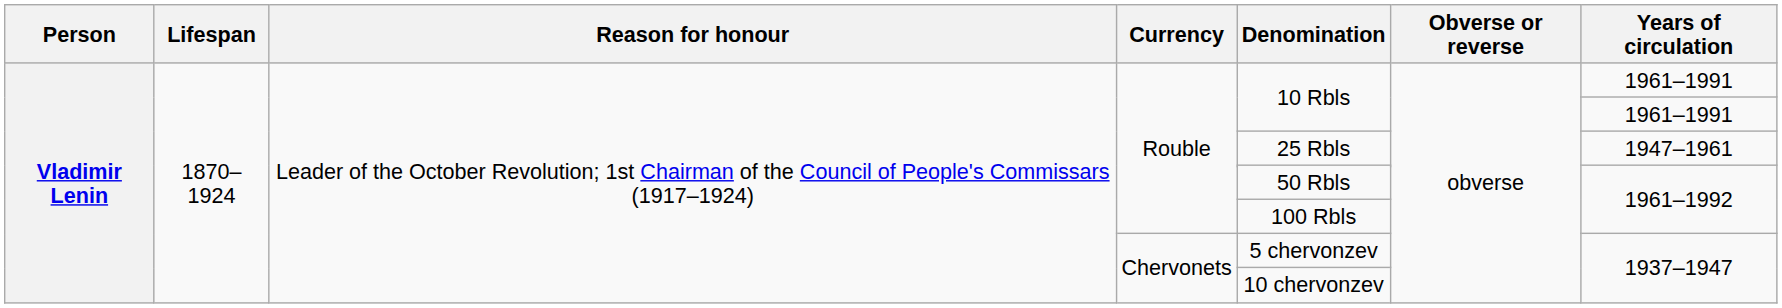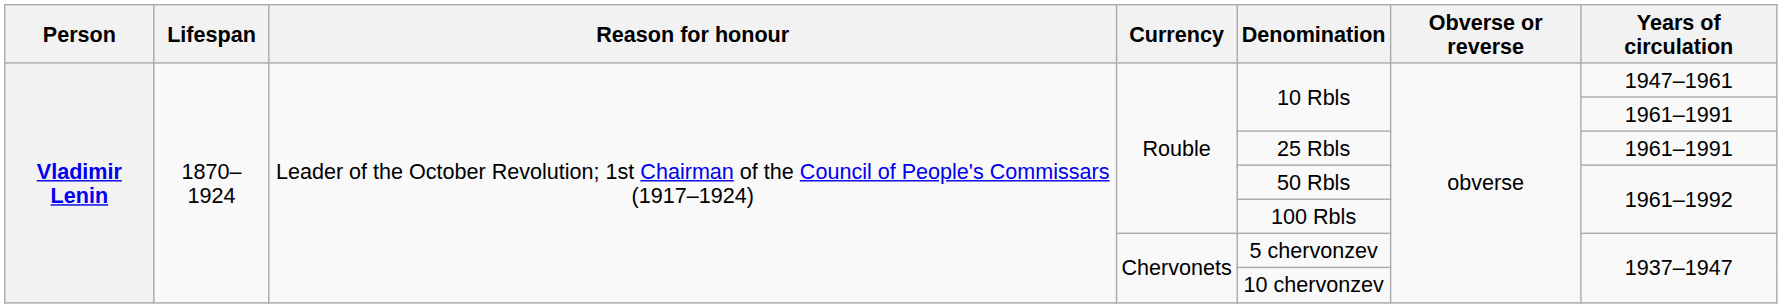row 2 | Years of circulation: 1961–1991 -> 1947–1961
row 4 | Years of circulation: 1947–1961 -> 1961–1991
